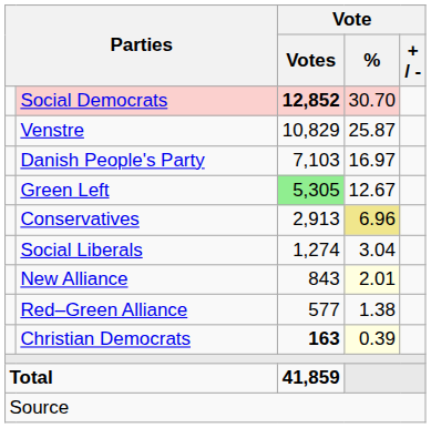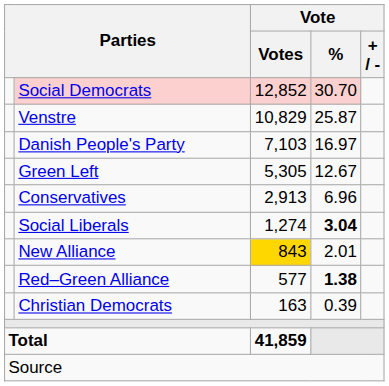Social Democrats | Vote / Votes: bold -> normal
Green Left | Vote / Votes: lightgreen background -> no background
Conservatives | Vote / %: khaki background -> no background
Social Liberals | Vote / %: normal -> bold
New Alliance | Vote / Votes: no background -> gold background
New Alliance | Vote / %: lightyellow background -> no background
Red–Green Alliance | Vote / %: normal -> bold
Christian Democrats | Vote / Votes: bold -> normal
Christian Democrats | Vote / %: lightyellow background -> no background
